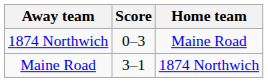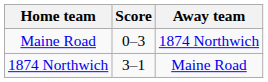columns swapped: Home team <-> Away team
